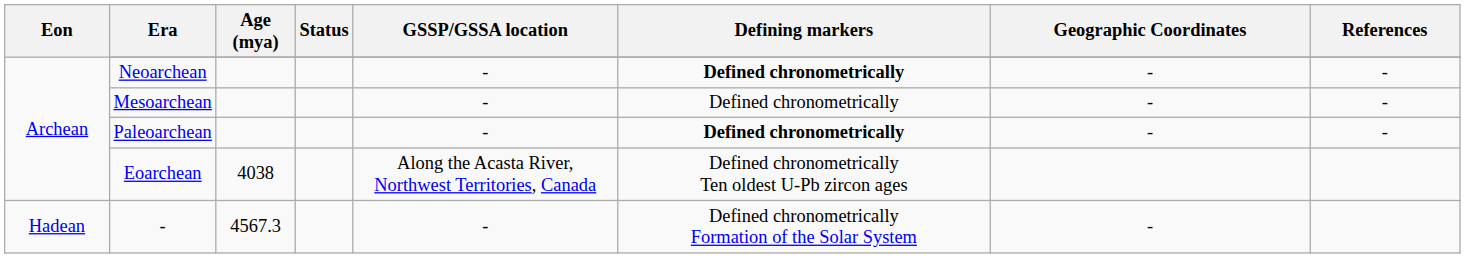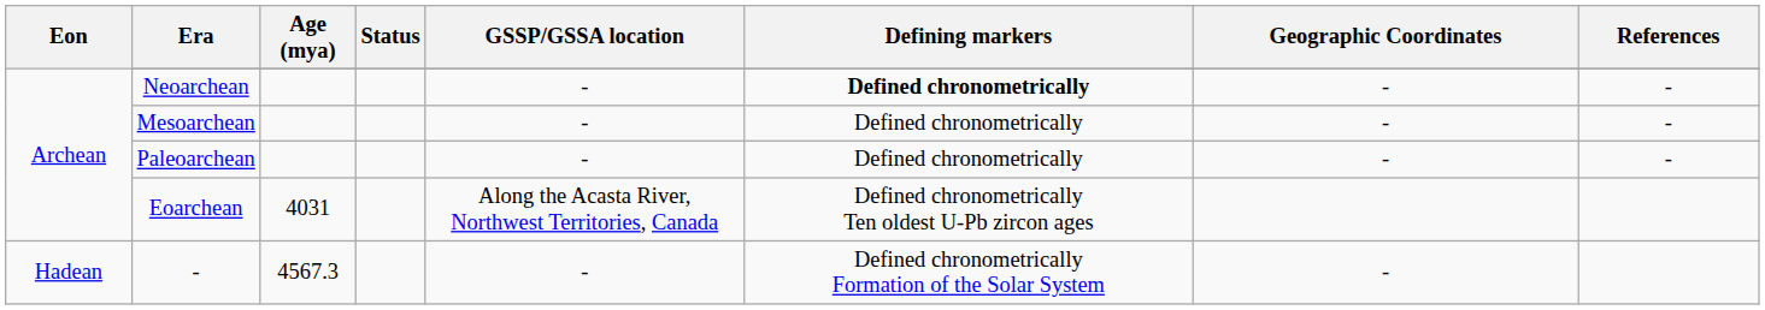Paleoarchean | Defining markers: bold -> normal
Eoarchean | Age (mya): 4038 -> 4031
